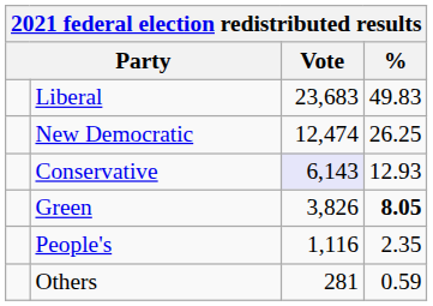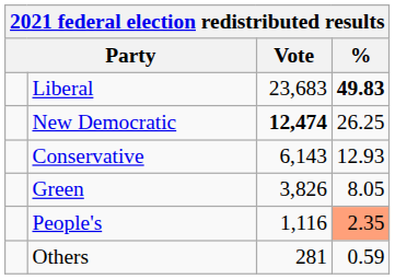Liberal | %: normal -> bold
New Democratic | Vote: normal -> bold
Conservative | Vote: lavender background -> no background
Green | %: bold -> normal
People's | %: no background -> lightsalmon background
